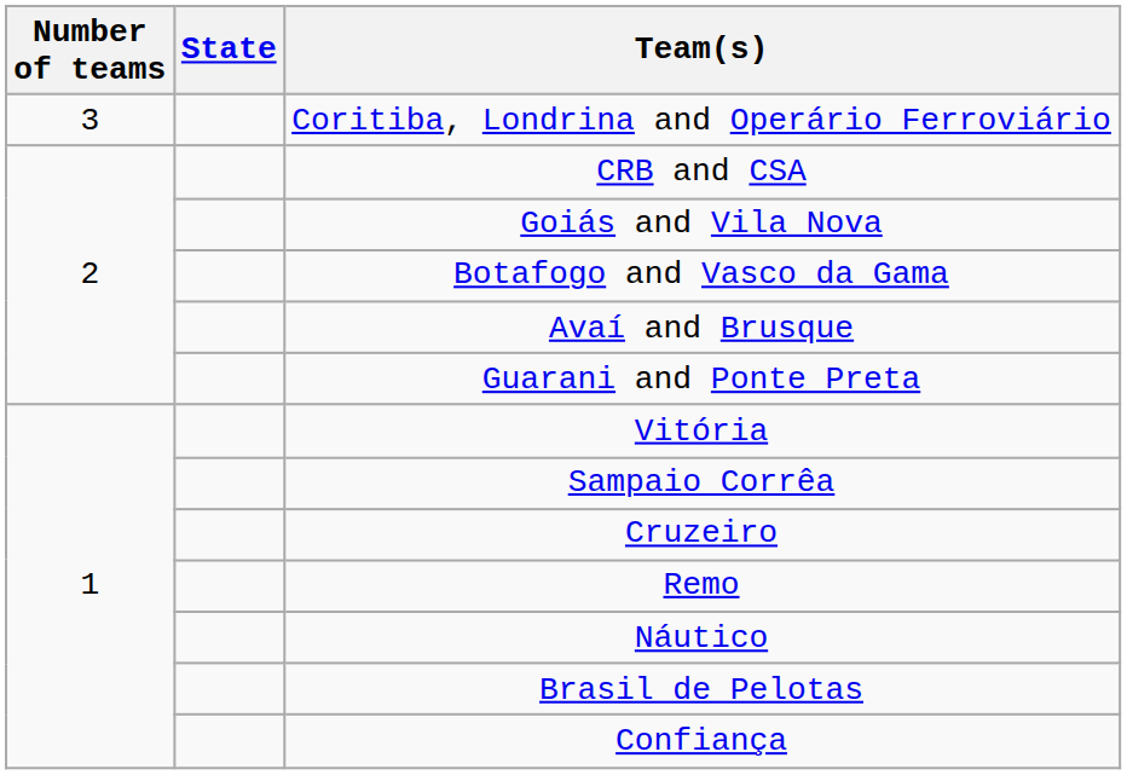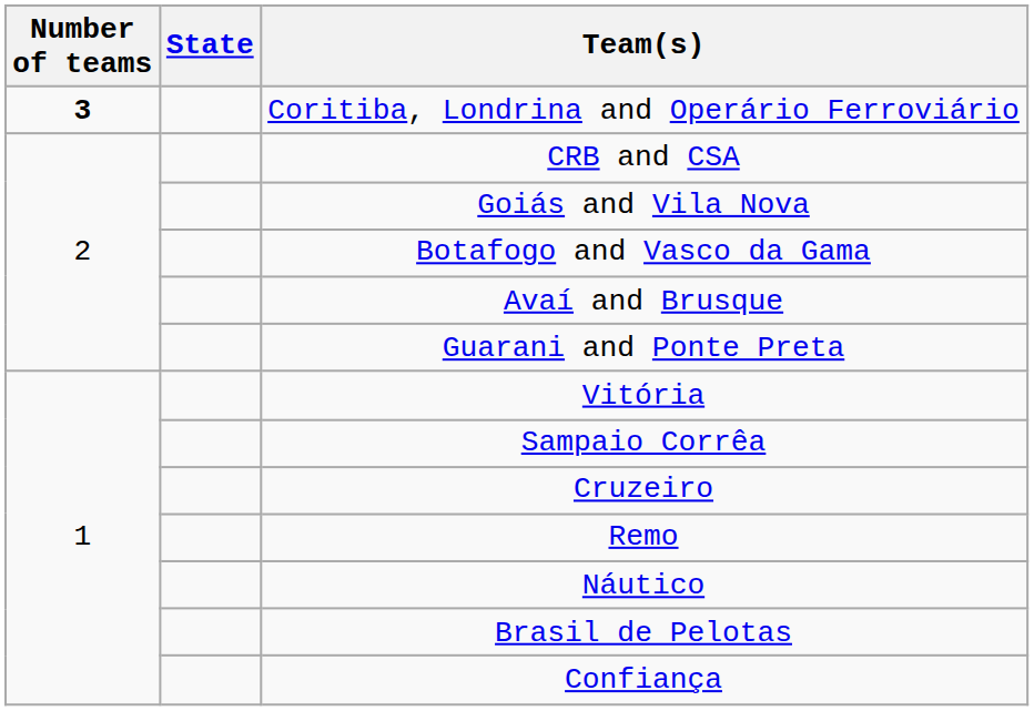Coritiba, Londrina and Operário Ferroviário | Number of teams: normal -> bold
